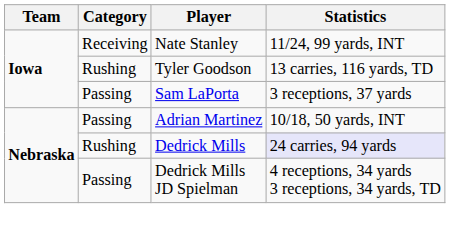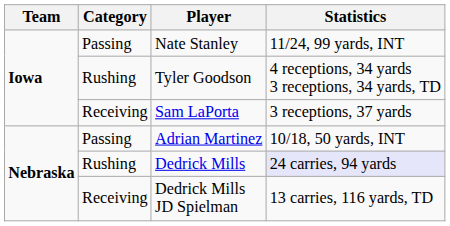Nate Stanley | Category: Receiving -> Passing
Tyler Goodson | Statistics: 13 carries, 116 yards, TD -> 4 receptions, 34 yards 3 receptions, 34 yards, TD
Sam LaPorta | Category: Passing -> Receiving
Dedrick Mills JD Spielman | Category: Passing -> Receiving
Dedrick Mills JD Spielman | Statistics: 4 receptions, 34 yards 3 receptions, 34 yards, TD -> 13 carries, 116 yards, TD
